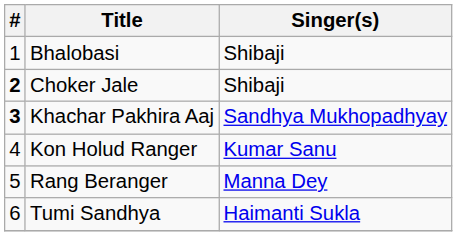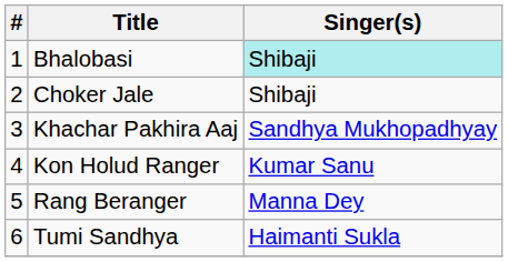Bhalobasi | Singer(s): no background -> paleturquoise background
Choker Jale | #: bold -> normal
Khachar Pakhira Aaj | #: bold -> normal
